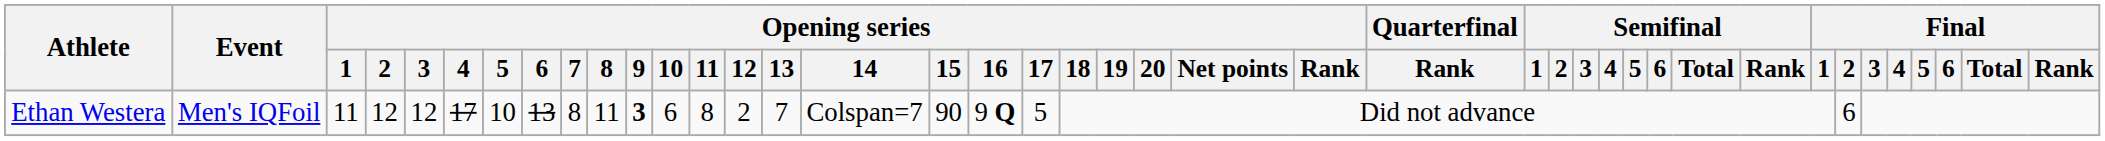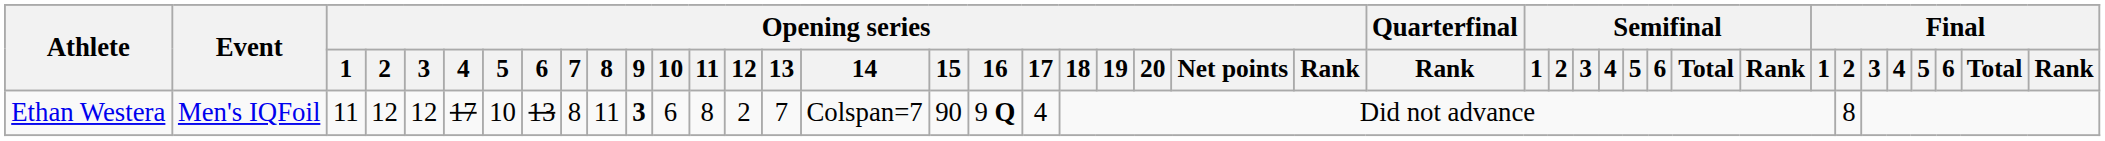Ethan Westera | Opening series / 17: 5 -> 4
Ethan Westera | Final / 2: 6 -> 8
